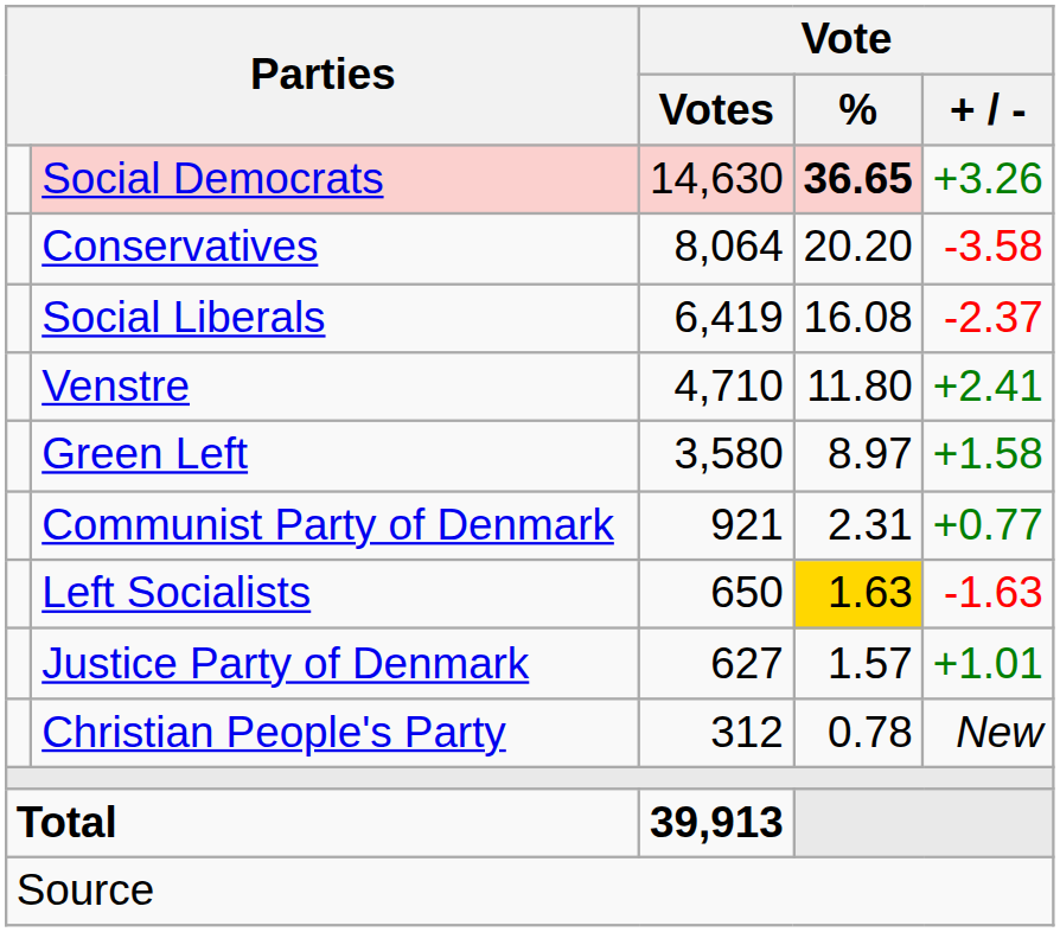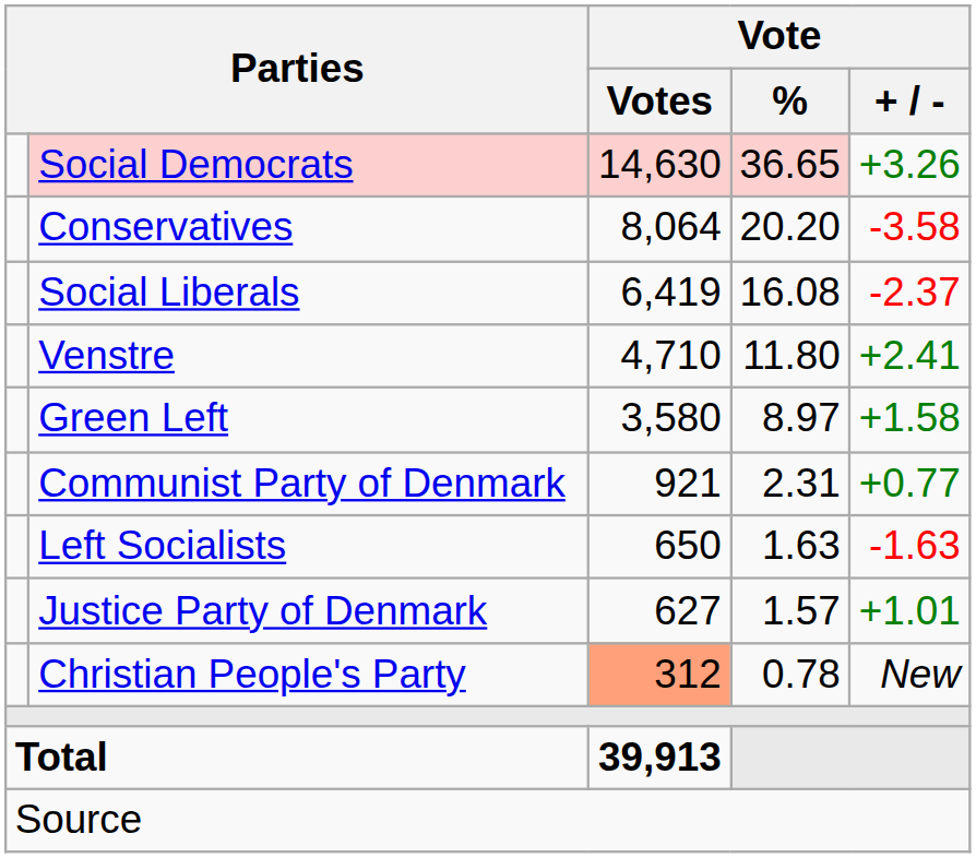Social Democrats | Vote / %: bold -> normal
Left Socialists | Vote / %: gold background -> no background
Christian People's Party | Vote / Votes: no background -> lightsalmon background
